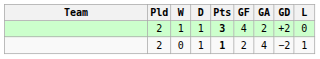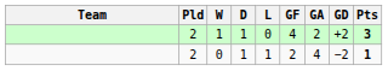columns swapped: L <-> Pts
